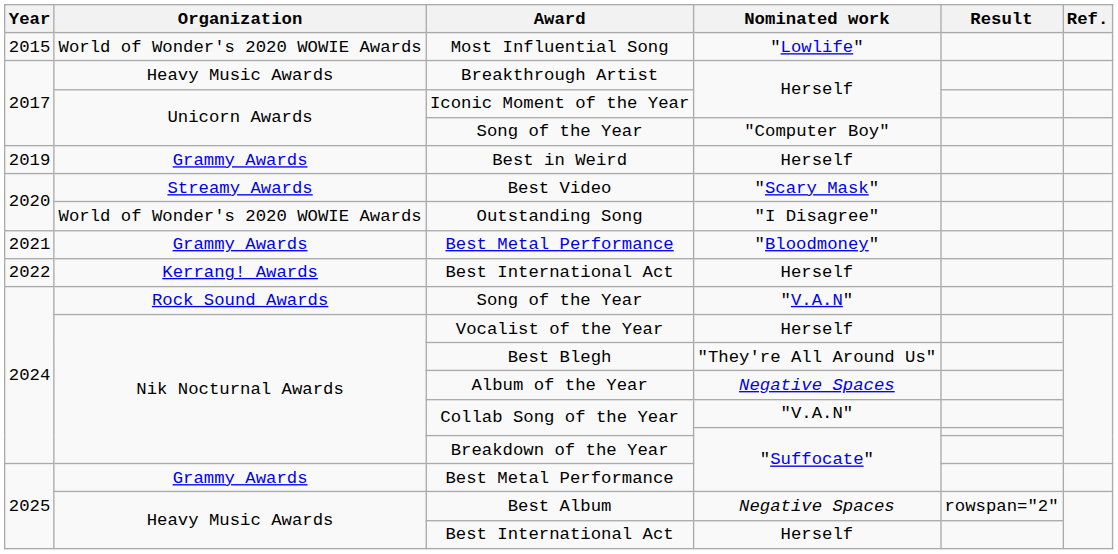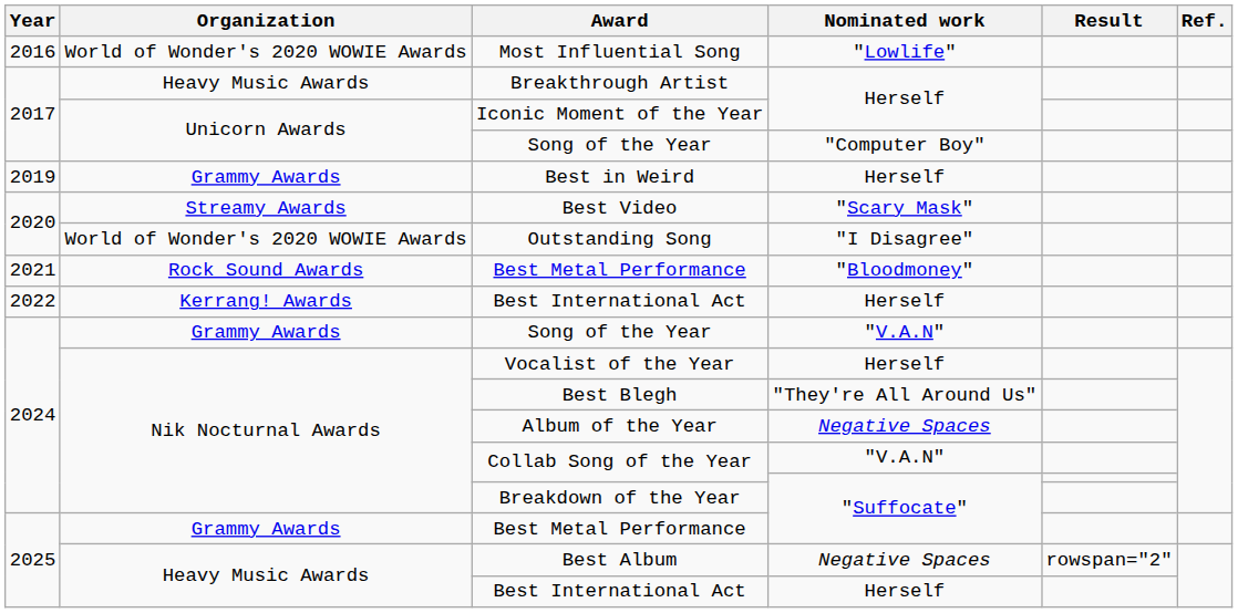Most Influential Song | Year: 2015 -> 2016
Best Metal Performance / "Bloodmoney" | Organization: Grammy Awards -> Rock Sound Awards
Song of the Year / "V.A.N" | Organization: Rock Sound Awards -> Grammy Awards
